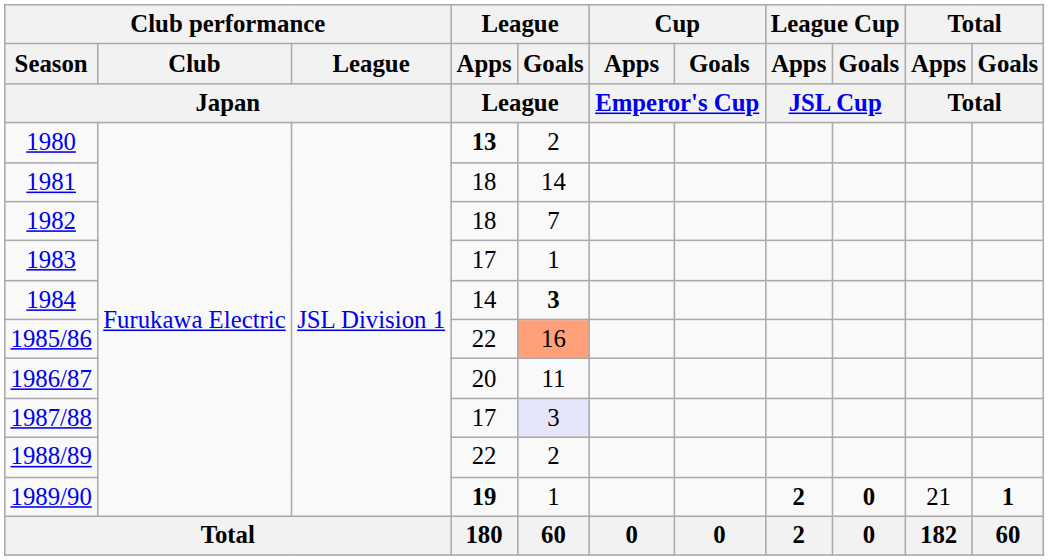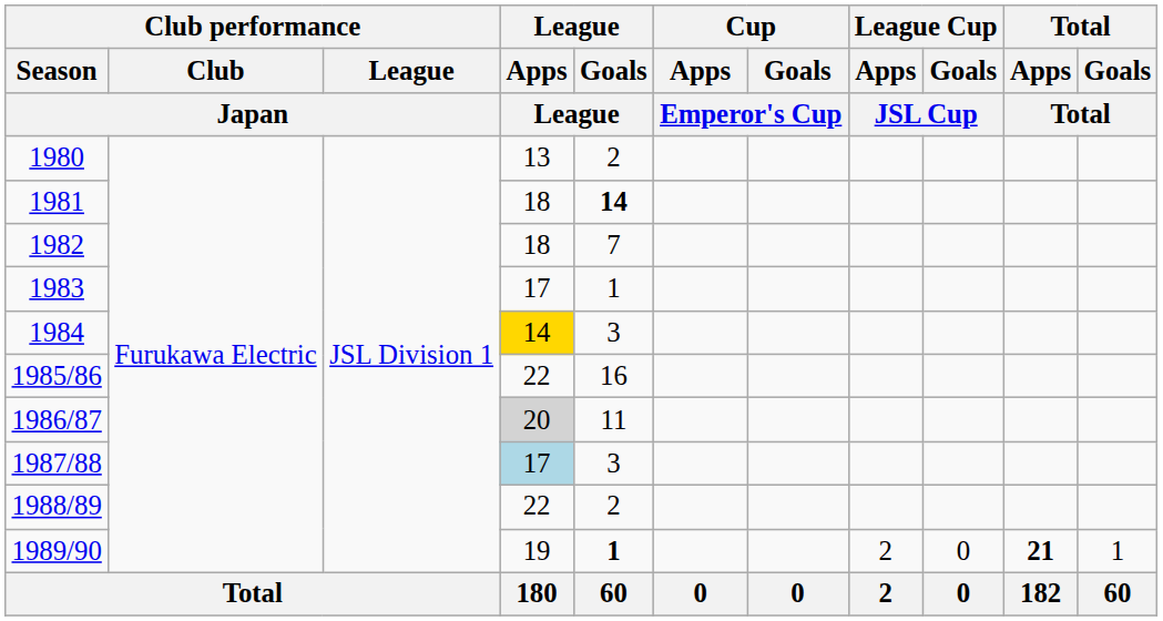1980 | League / Apps / League: bold -> normal
1981 | League / Goals / League: normal -> bold
1984 | League / Apps / League: no background -> gold background
1984 | League / Goals / League: bold -> normal
1985/86 | League / Goals / League: lightsalmon background -> no background
1986/87 | League / Apps / League: no background -> lightgrey background
1987/88 | League / Apps / League: no background -> lightblue background
1987/88 | League / Goals / League: lavender background -> no background
1989/90 | League / Apps / League: bold -> normal
1989/90 | League / Goals / League: normal -> bold
1989/90 | League Cup / Apps / JSL Cup: bold -> normal
1989/90 | League Cup / Goals / JSL Cup: bold -> normal
1989/90 | Total / Apps / Total: normal -> bold
1989/90 | Total / Goals / Total: bold -> normal
